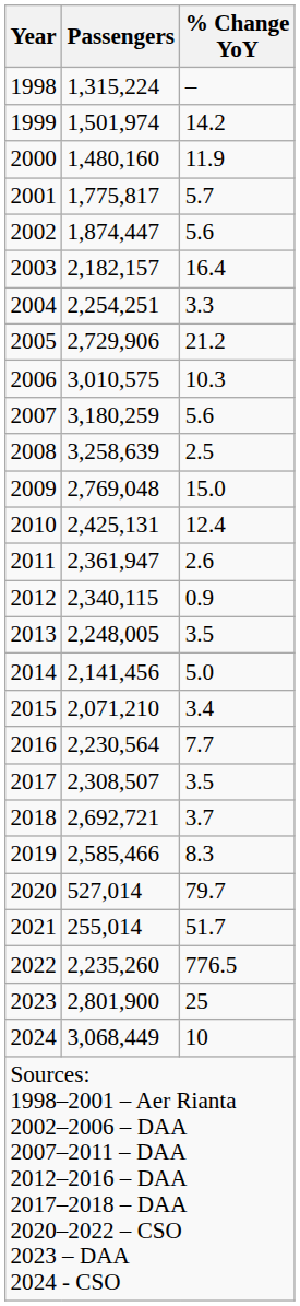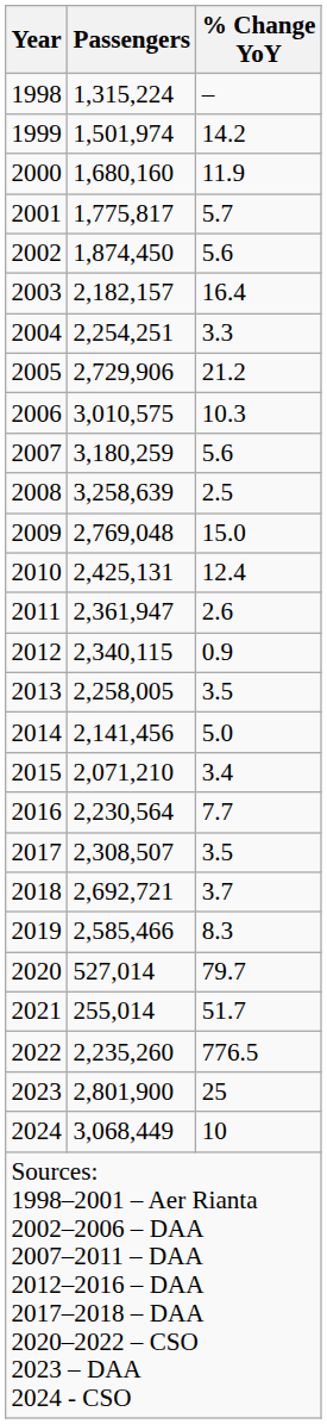2000 | Passengers: 1,480,160 -> 1,680,160
2002 | Passengers: 1,874,447 -> 1,874,450
2013 | Passengers: 2,248,005 -> 2,258,005
